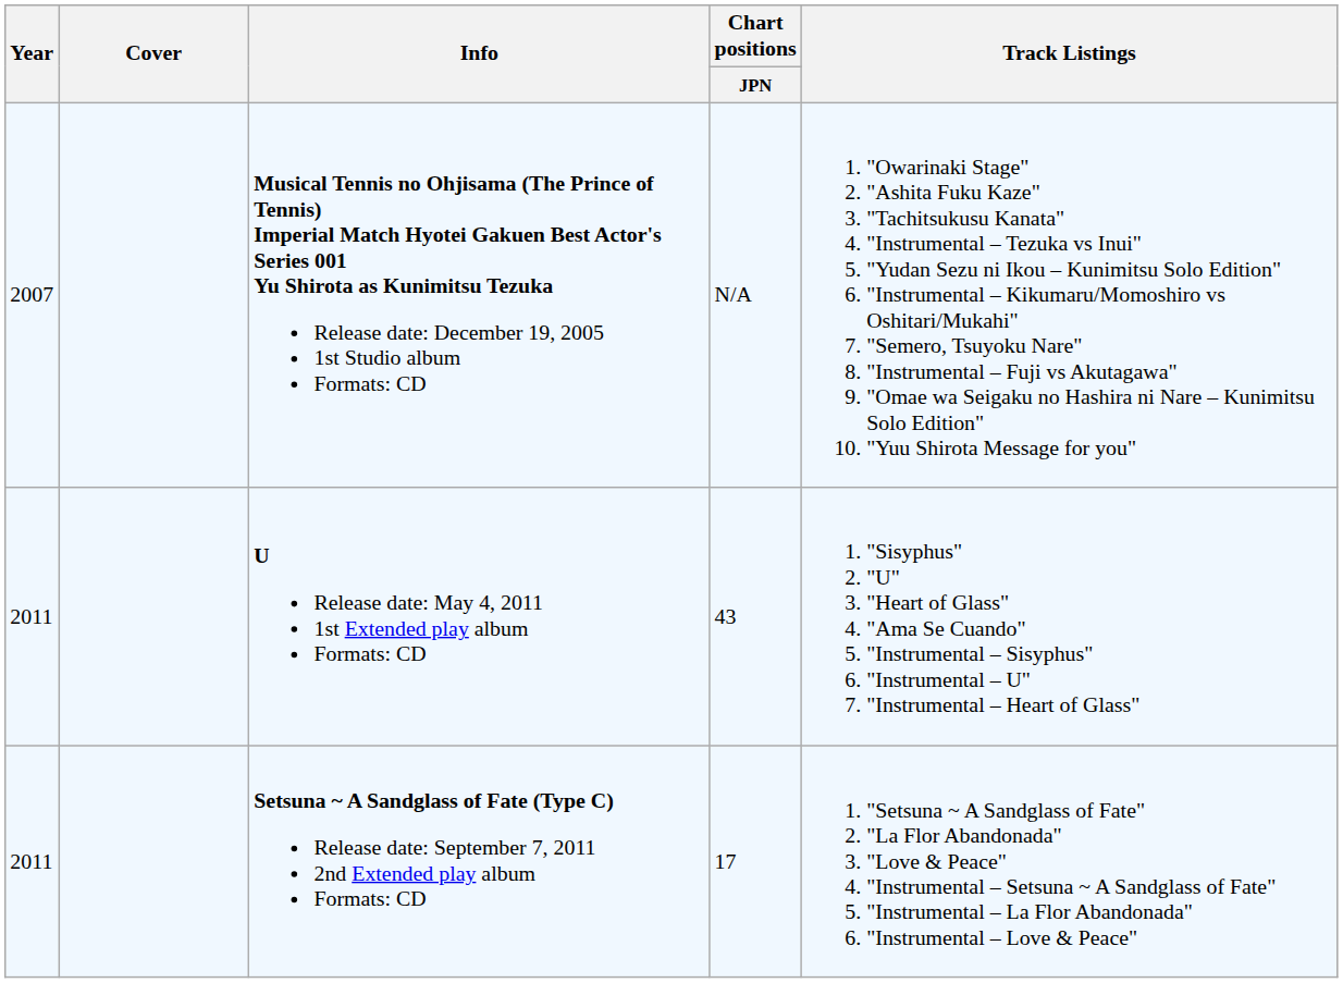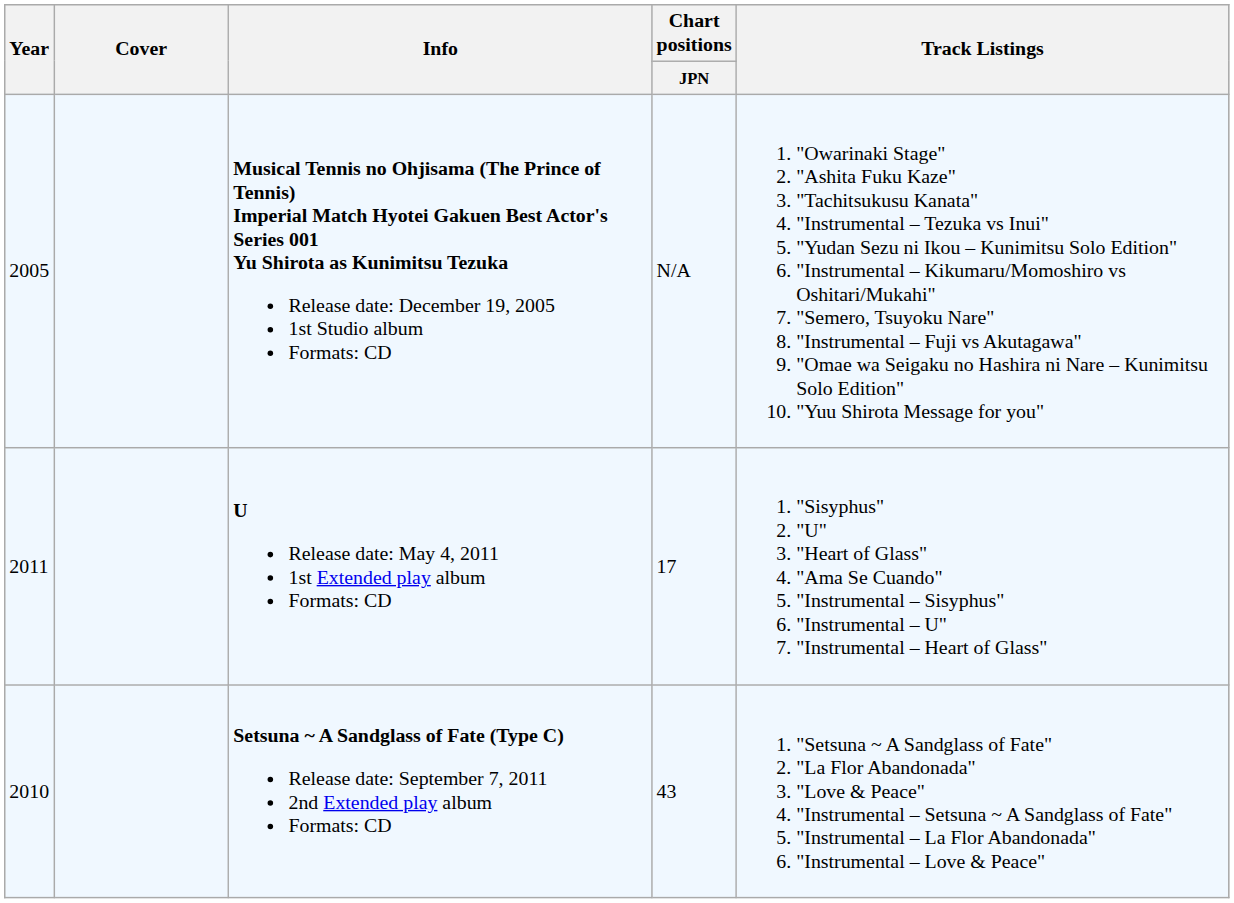row 3 | Year: 2007 -> 2005
row 4 | Chart positions / JPN: 43 -> 17
row 5 | Year: 2011 -> 2010
row 5 | Chart positions / JPN: 17 -> 43
